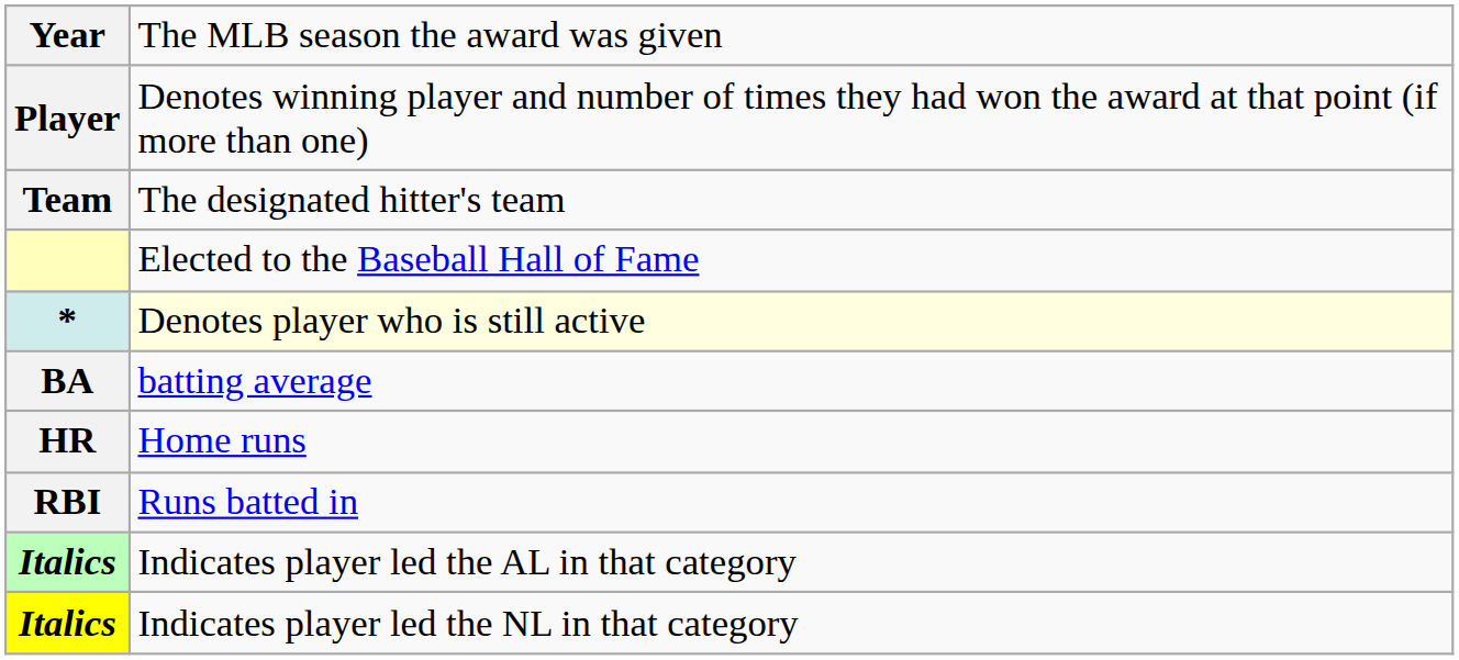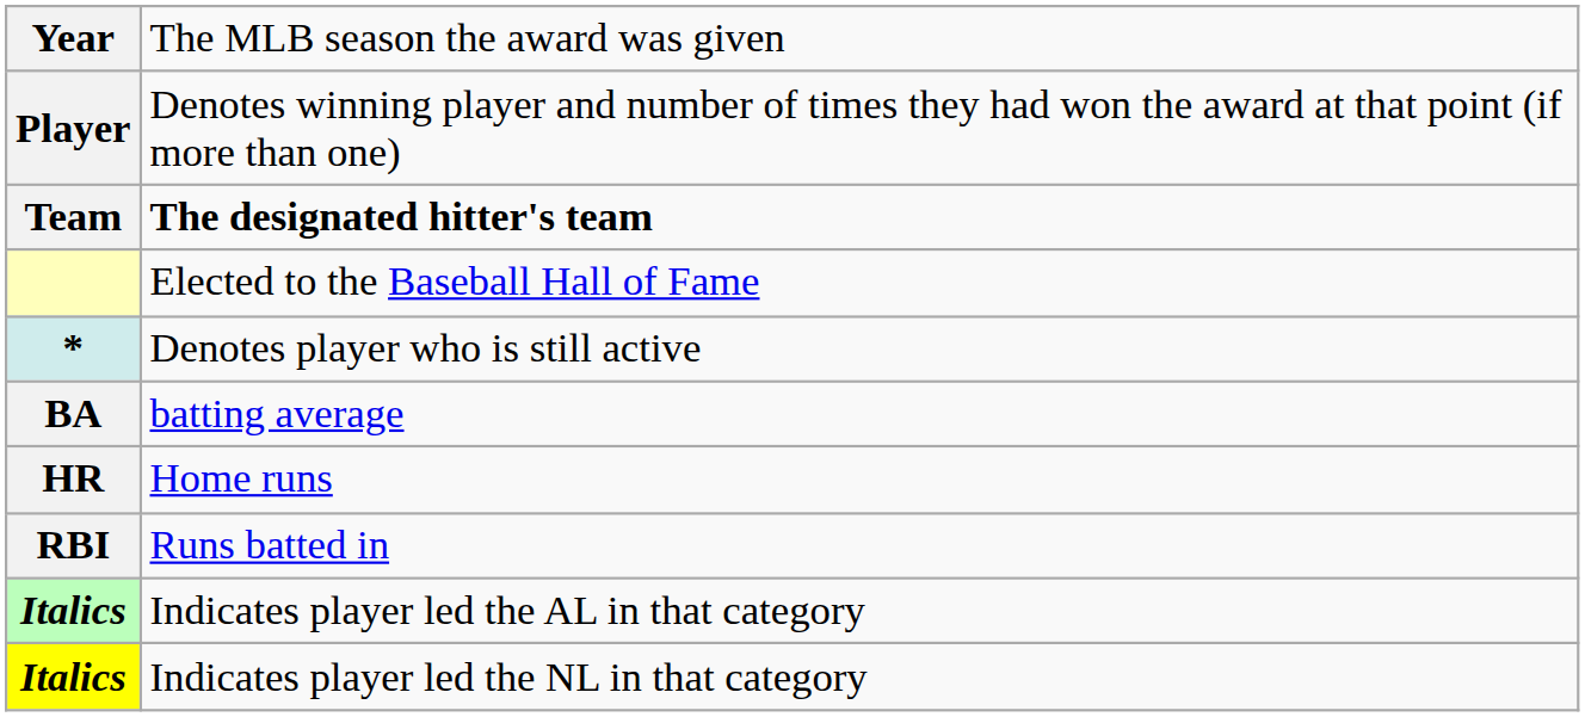The designated hitter's team | column 2: normal -> bold
Denotes player who is still active | column 2: lightyellow background -> no background
